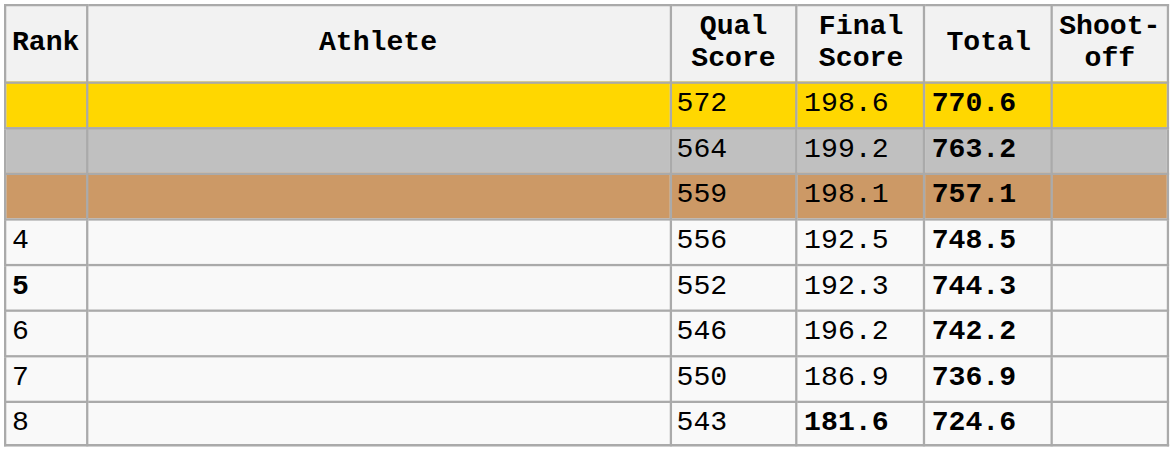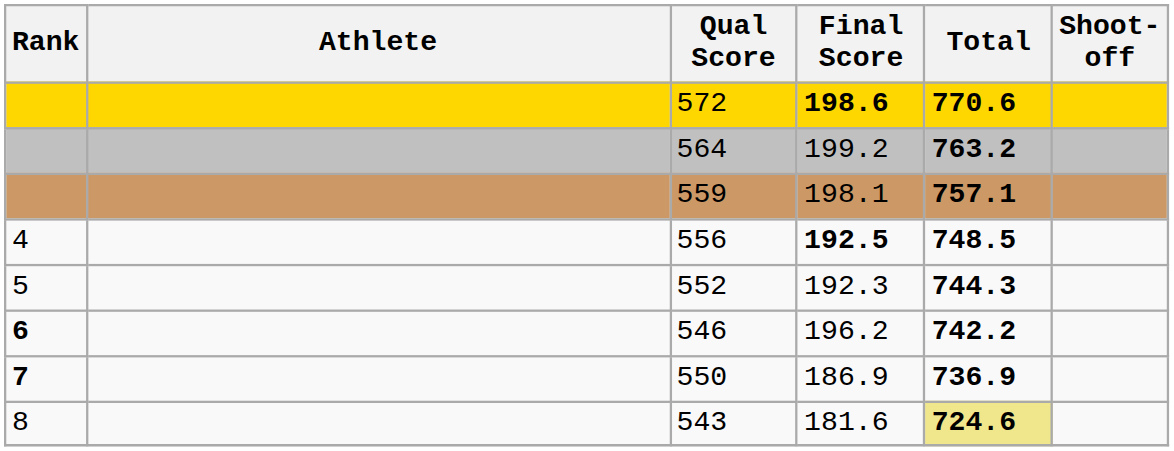572 | Final Score: normal -> bold
556 | Final Score: normal -> bold
552 | Rank: bold -> normal
546 | Rank: normal -> bold
550 | Rank: normal -> bold
543 | Final Score: bold -> normal
543 | Total: no background -> khaki background
